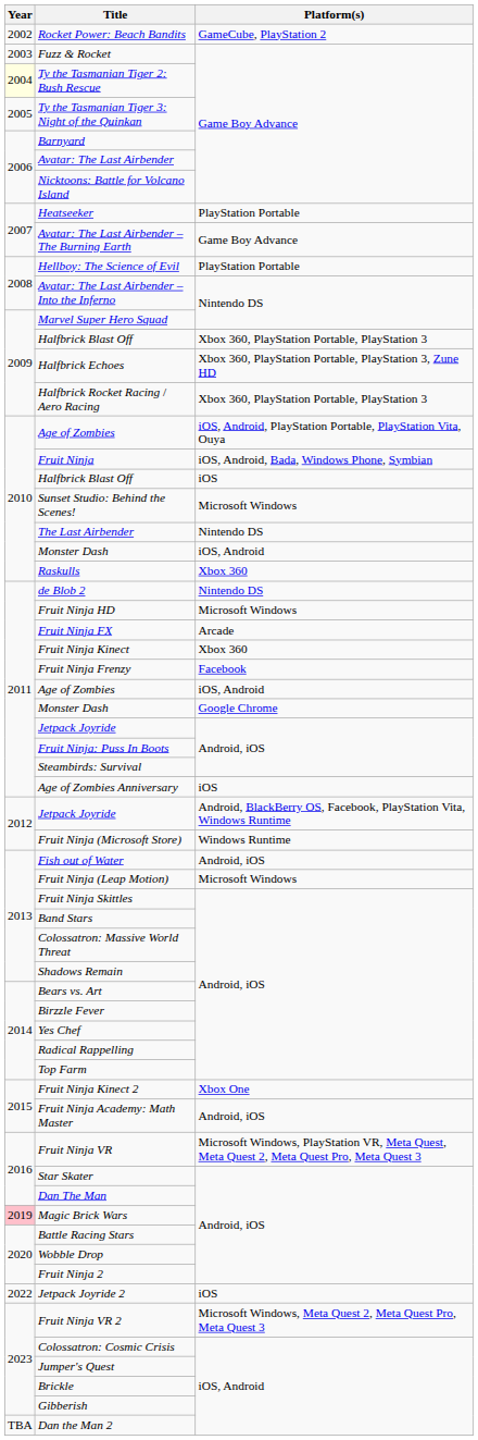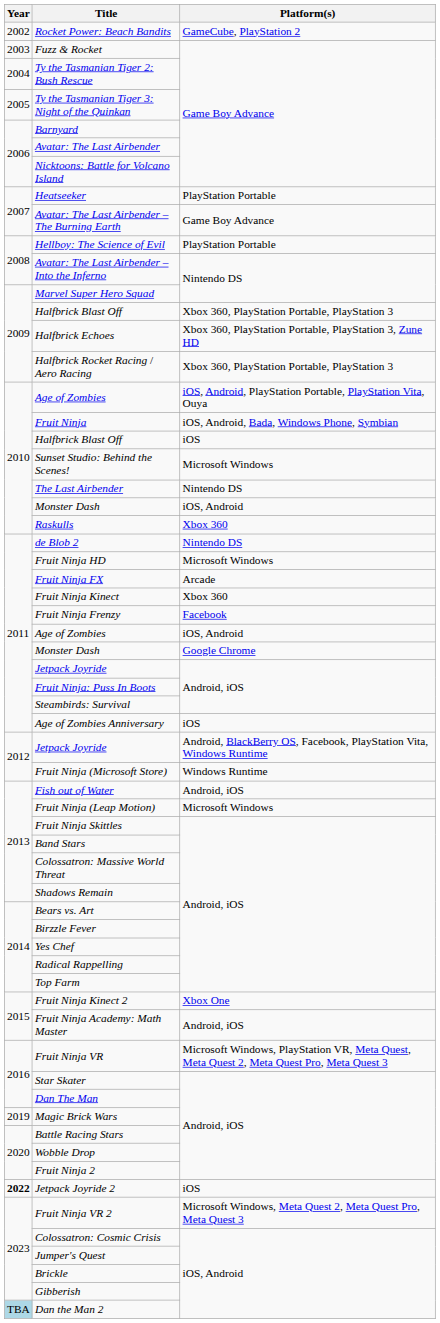Ty the Tasmanian Tiger 2: Bush Rescue | Year: lightyellow background -> no background
Magic Brick Wars | Year: pink background -> no background
Jetpack Joyride 2 | Year: normal -> bold
Dan the Man 2 | Year: no background -> lightblue background
